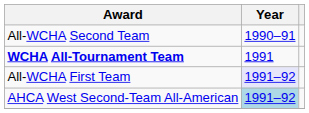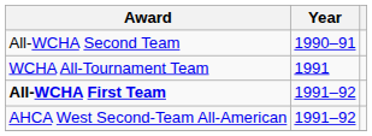row 3 | Award: bold -> normal
row 4 | Award: normal -> bold
row 4 | Year: lavender background -> no background
row 5 | Year: lightblue background -> no background
